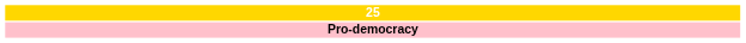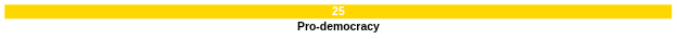row 2 | column 1: pink background -> no background
